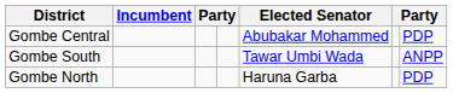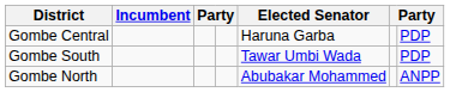Gombe Central | Elected Senator: Abubakar Mohammed -> Haruna Garba
Gombe South | column 7: ANPP -> PDP
Gombe North | Elected Senator: Haruna Garba -> Abubakar Mohammed
Gombe North | column 7: PDP -> ANPP
